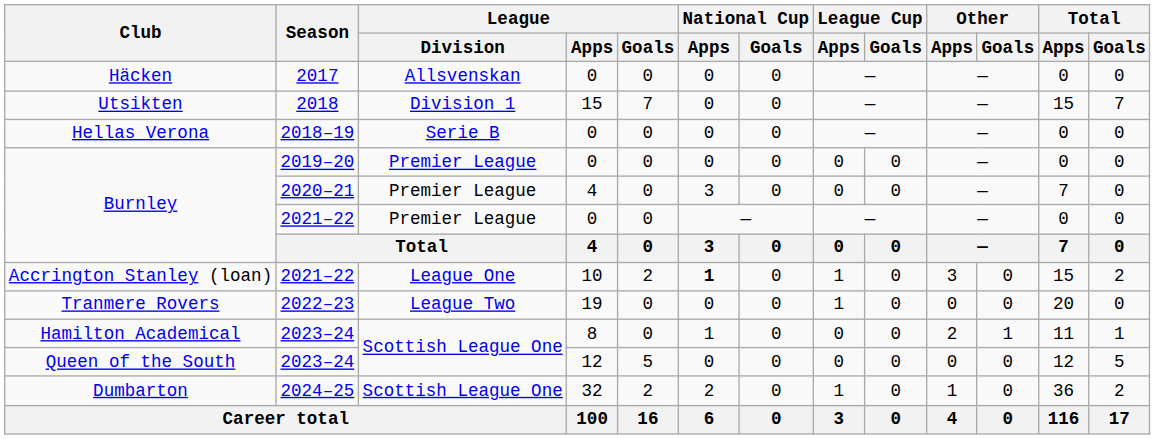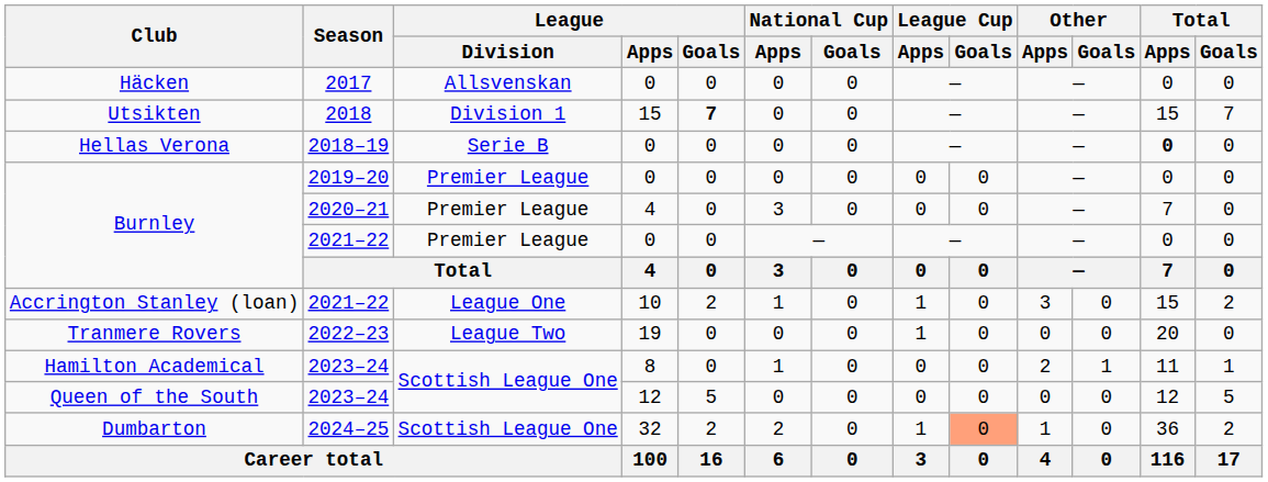Utsikten | League / Goals: normal -> bold
Hellas Verona | Total / Apps: normal -> bold
Accrington Stanley (loan) | National Cup / Apps: bold -> normal
Dumbarton | League Cup / Goals: no background -> lightsalmon background
